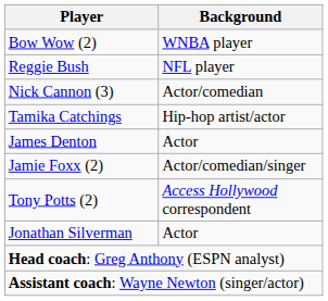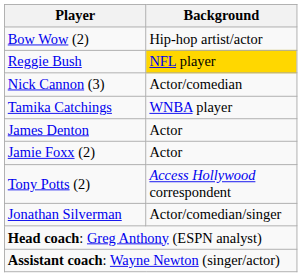Bow Wow (2) | Background: WNBA player -> Hip-hop artist/actor
Reggie Bush | Background: no background -> gold background
Tamika Catchings | Background: Hip-hop artist/actor -> WNBA player
Jamie Foxx (2) | Background: Actor/comedian/singer -> Actor
Jonathan Silverman | Background: Actor -> Actor/comedian/singer
